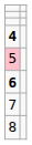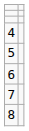row 4 | column 1: bold -> normal
row 5 | column 1: pink background -> no background
row 6 | column 1: bold -> normal
